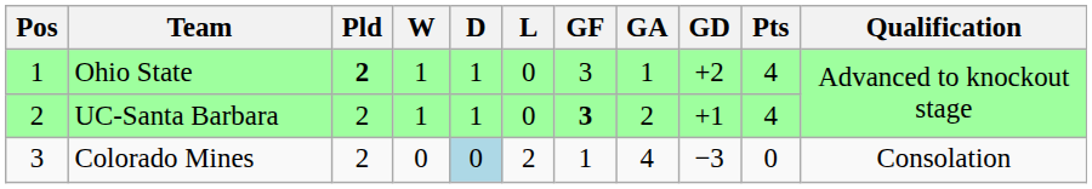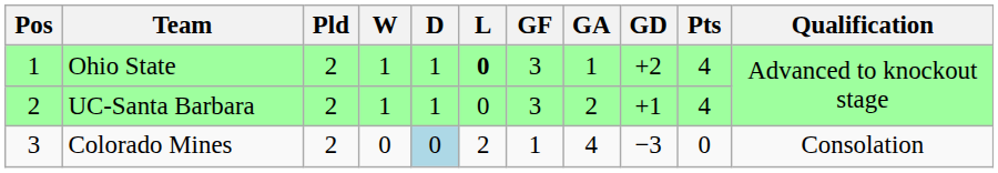Ohio State | Pld: bold -> normal
Ohio State | L: normal -> bold
UC-Santa Barbara | GF: bold -> normal
